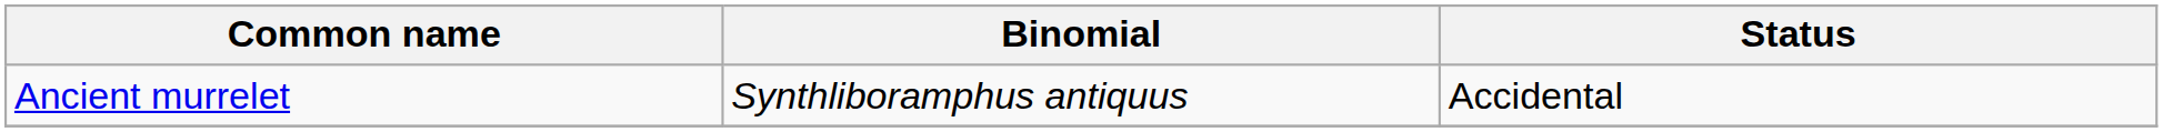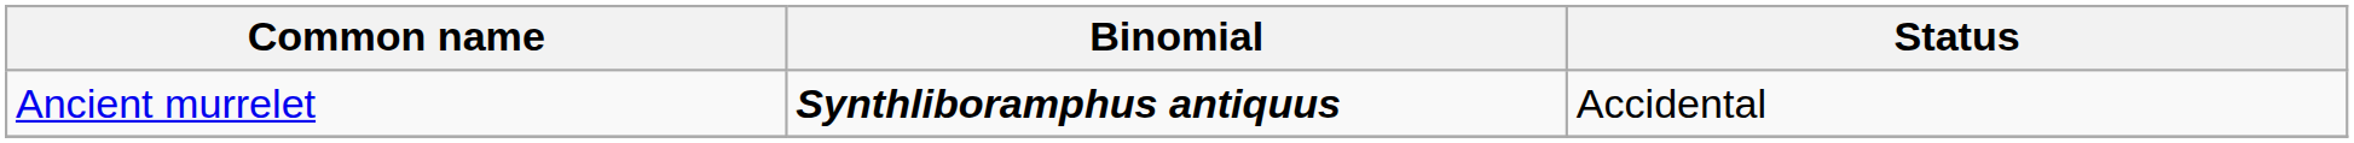Ancient murrelet | Binomial: normal -> bold
